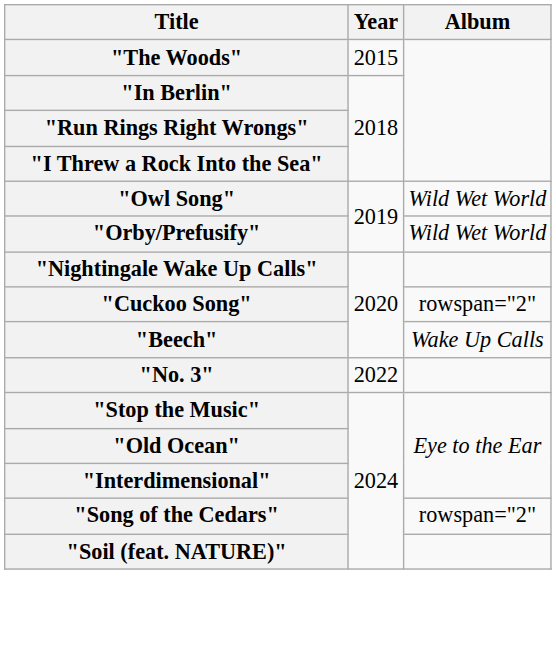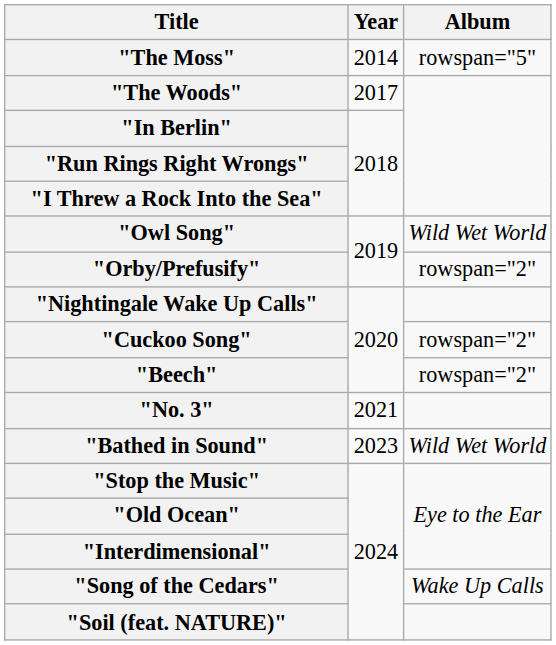+ row: "The Moss" | 2014 | rowspan="5"
"The Woods" | Year: 2015 -> 2017
"Orby/Prefusify" | Album: Wild Wet World -> rowspan="2"
"Beech" | Album: Wake Up Calls -> rowspan="2"
"No. 3" | Year: 2022 -> 2021
+ row: "Bathed in Sound" | 2023 | Wild Wet World
"Song of the Cedars" | Album: rowspan="2" -> Wake Up Calls
